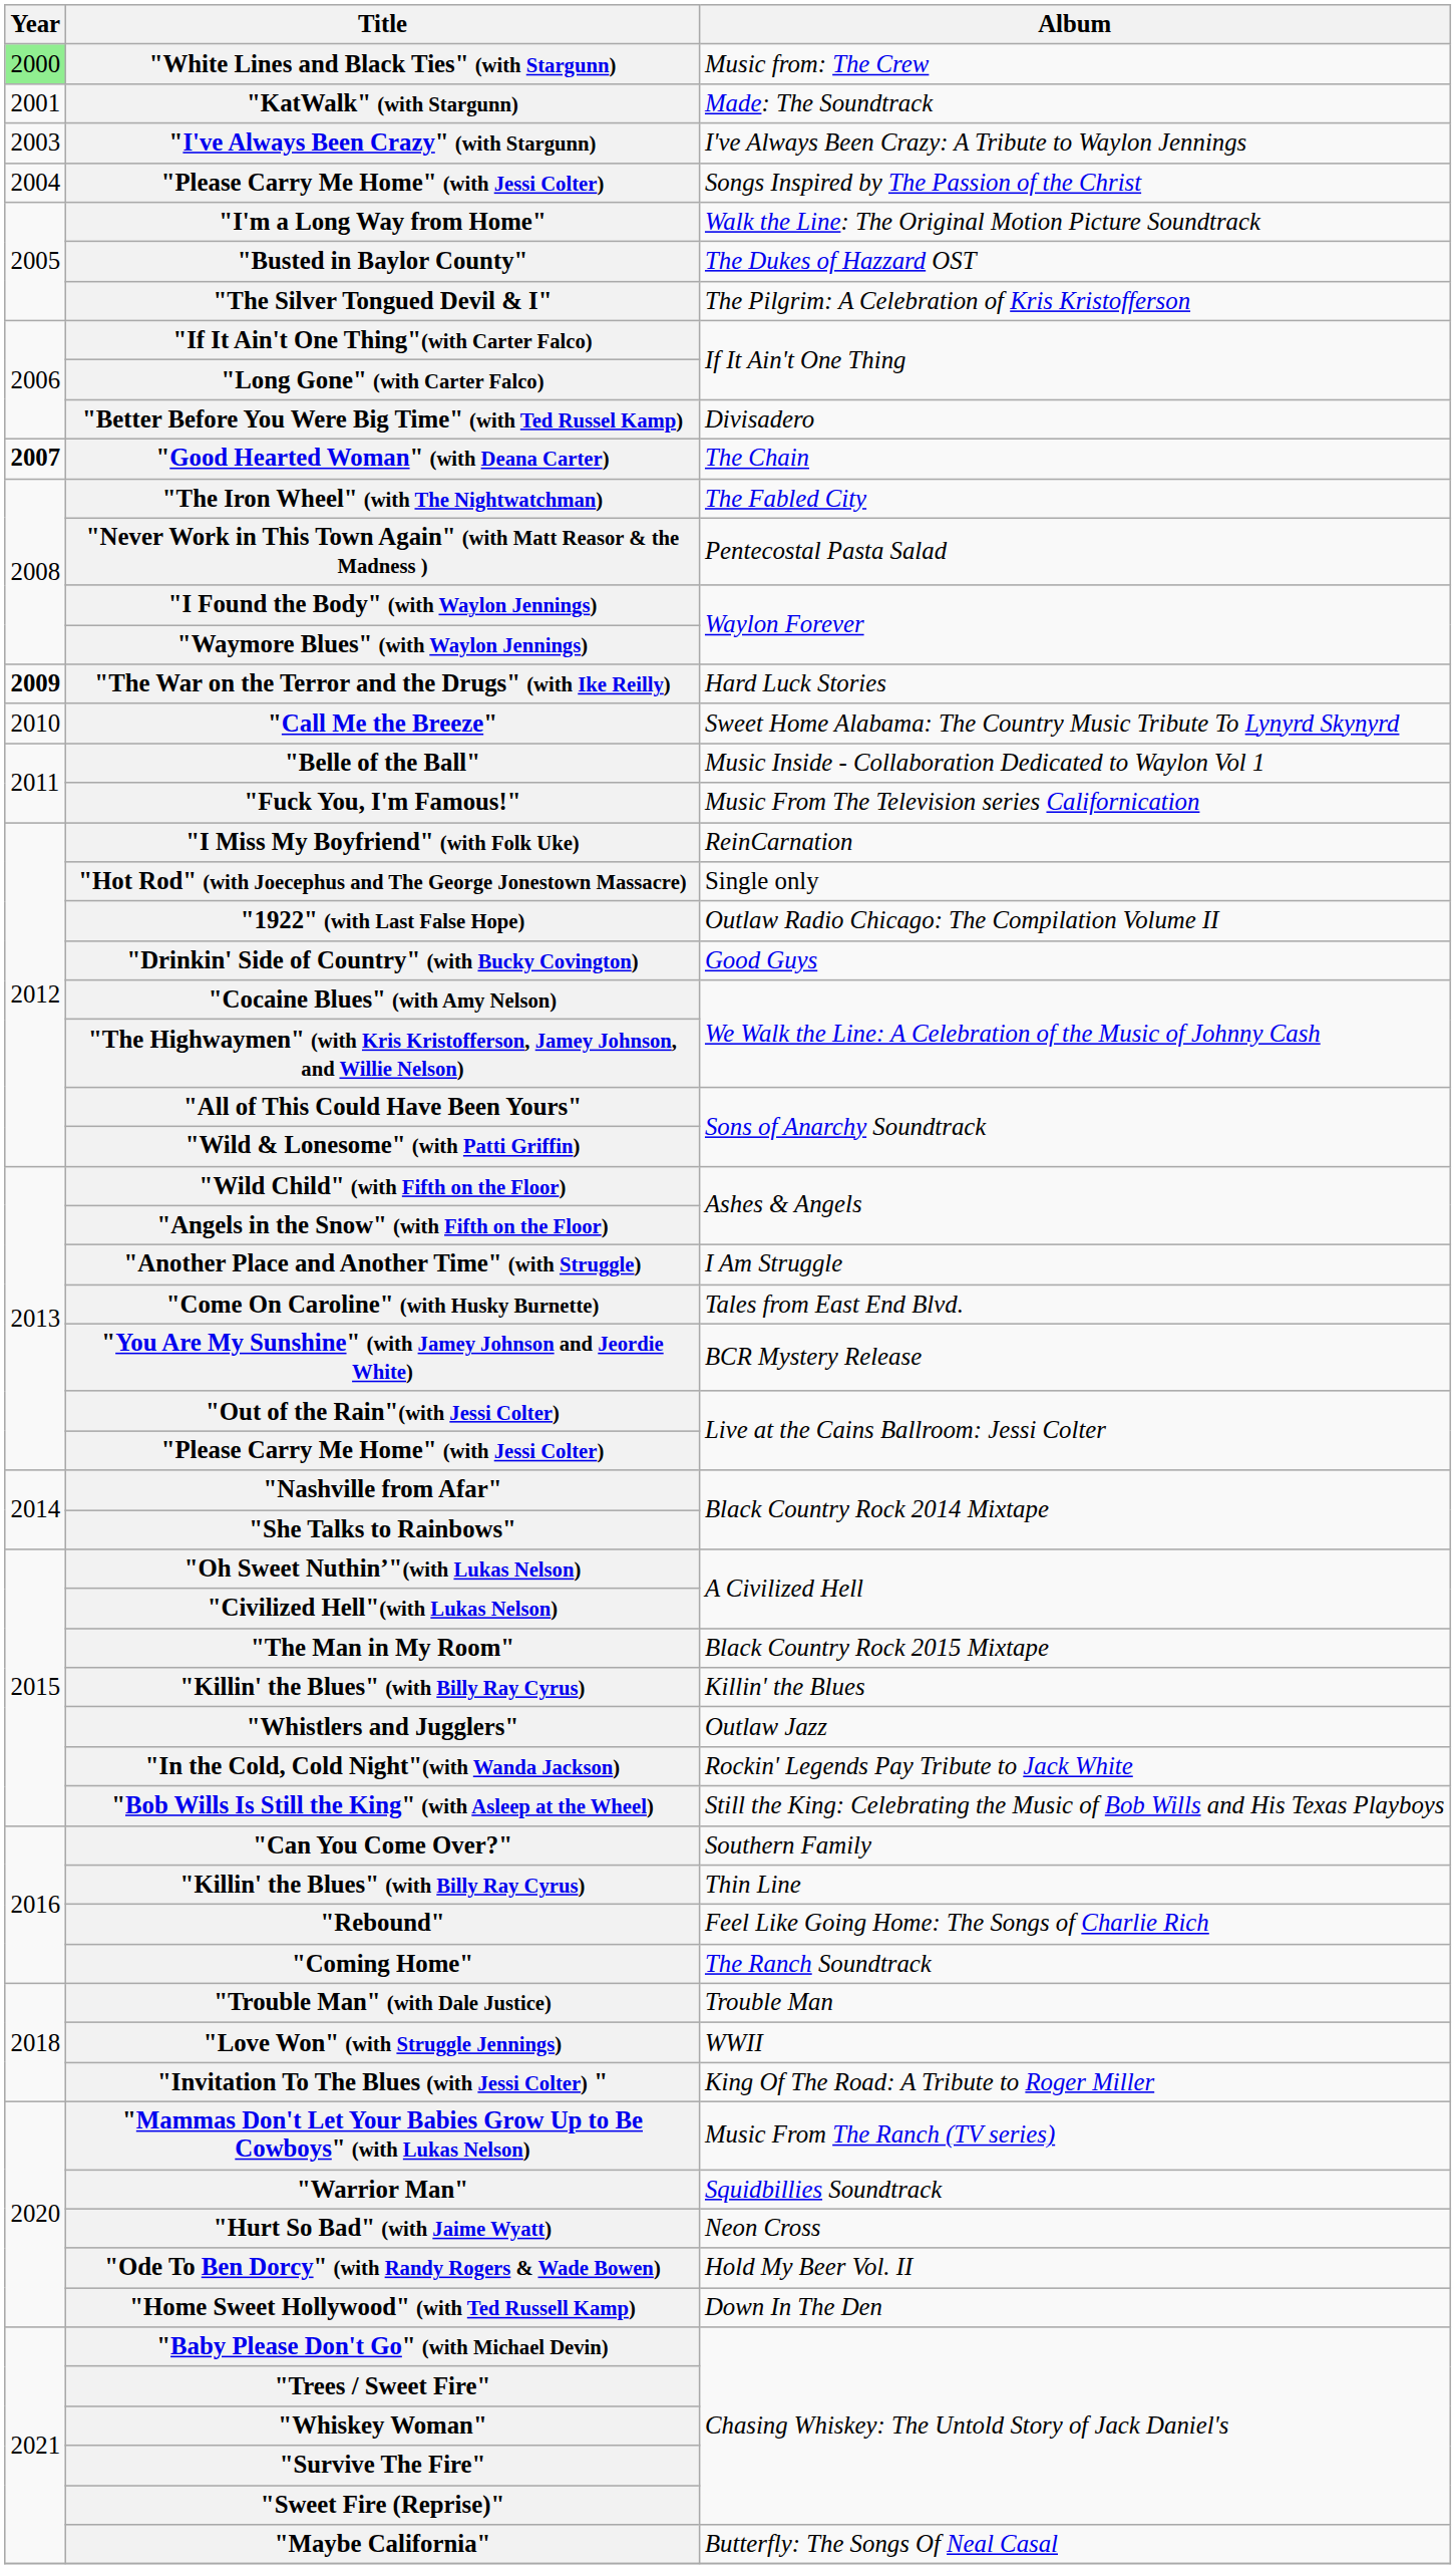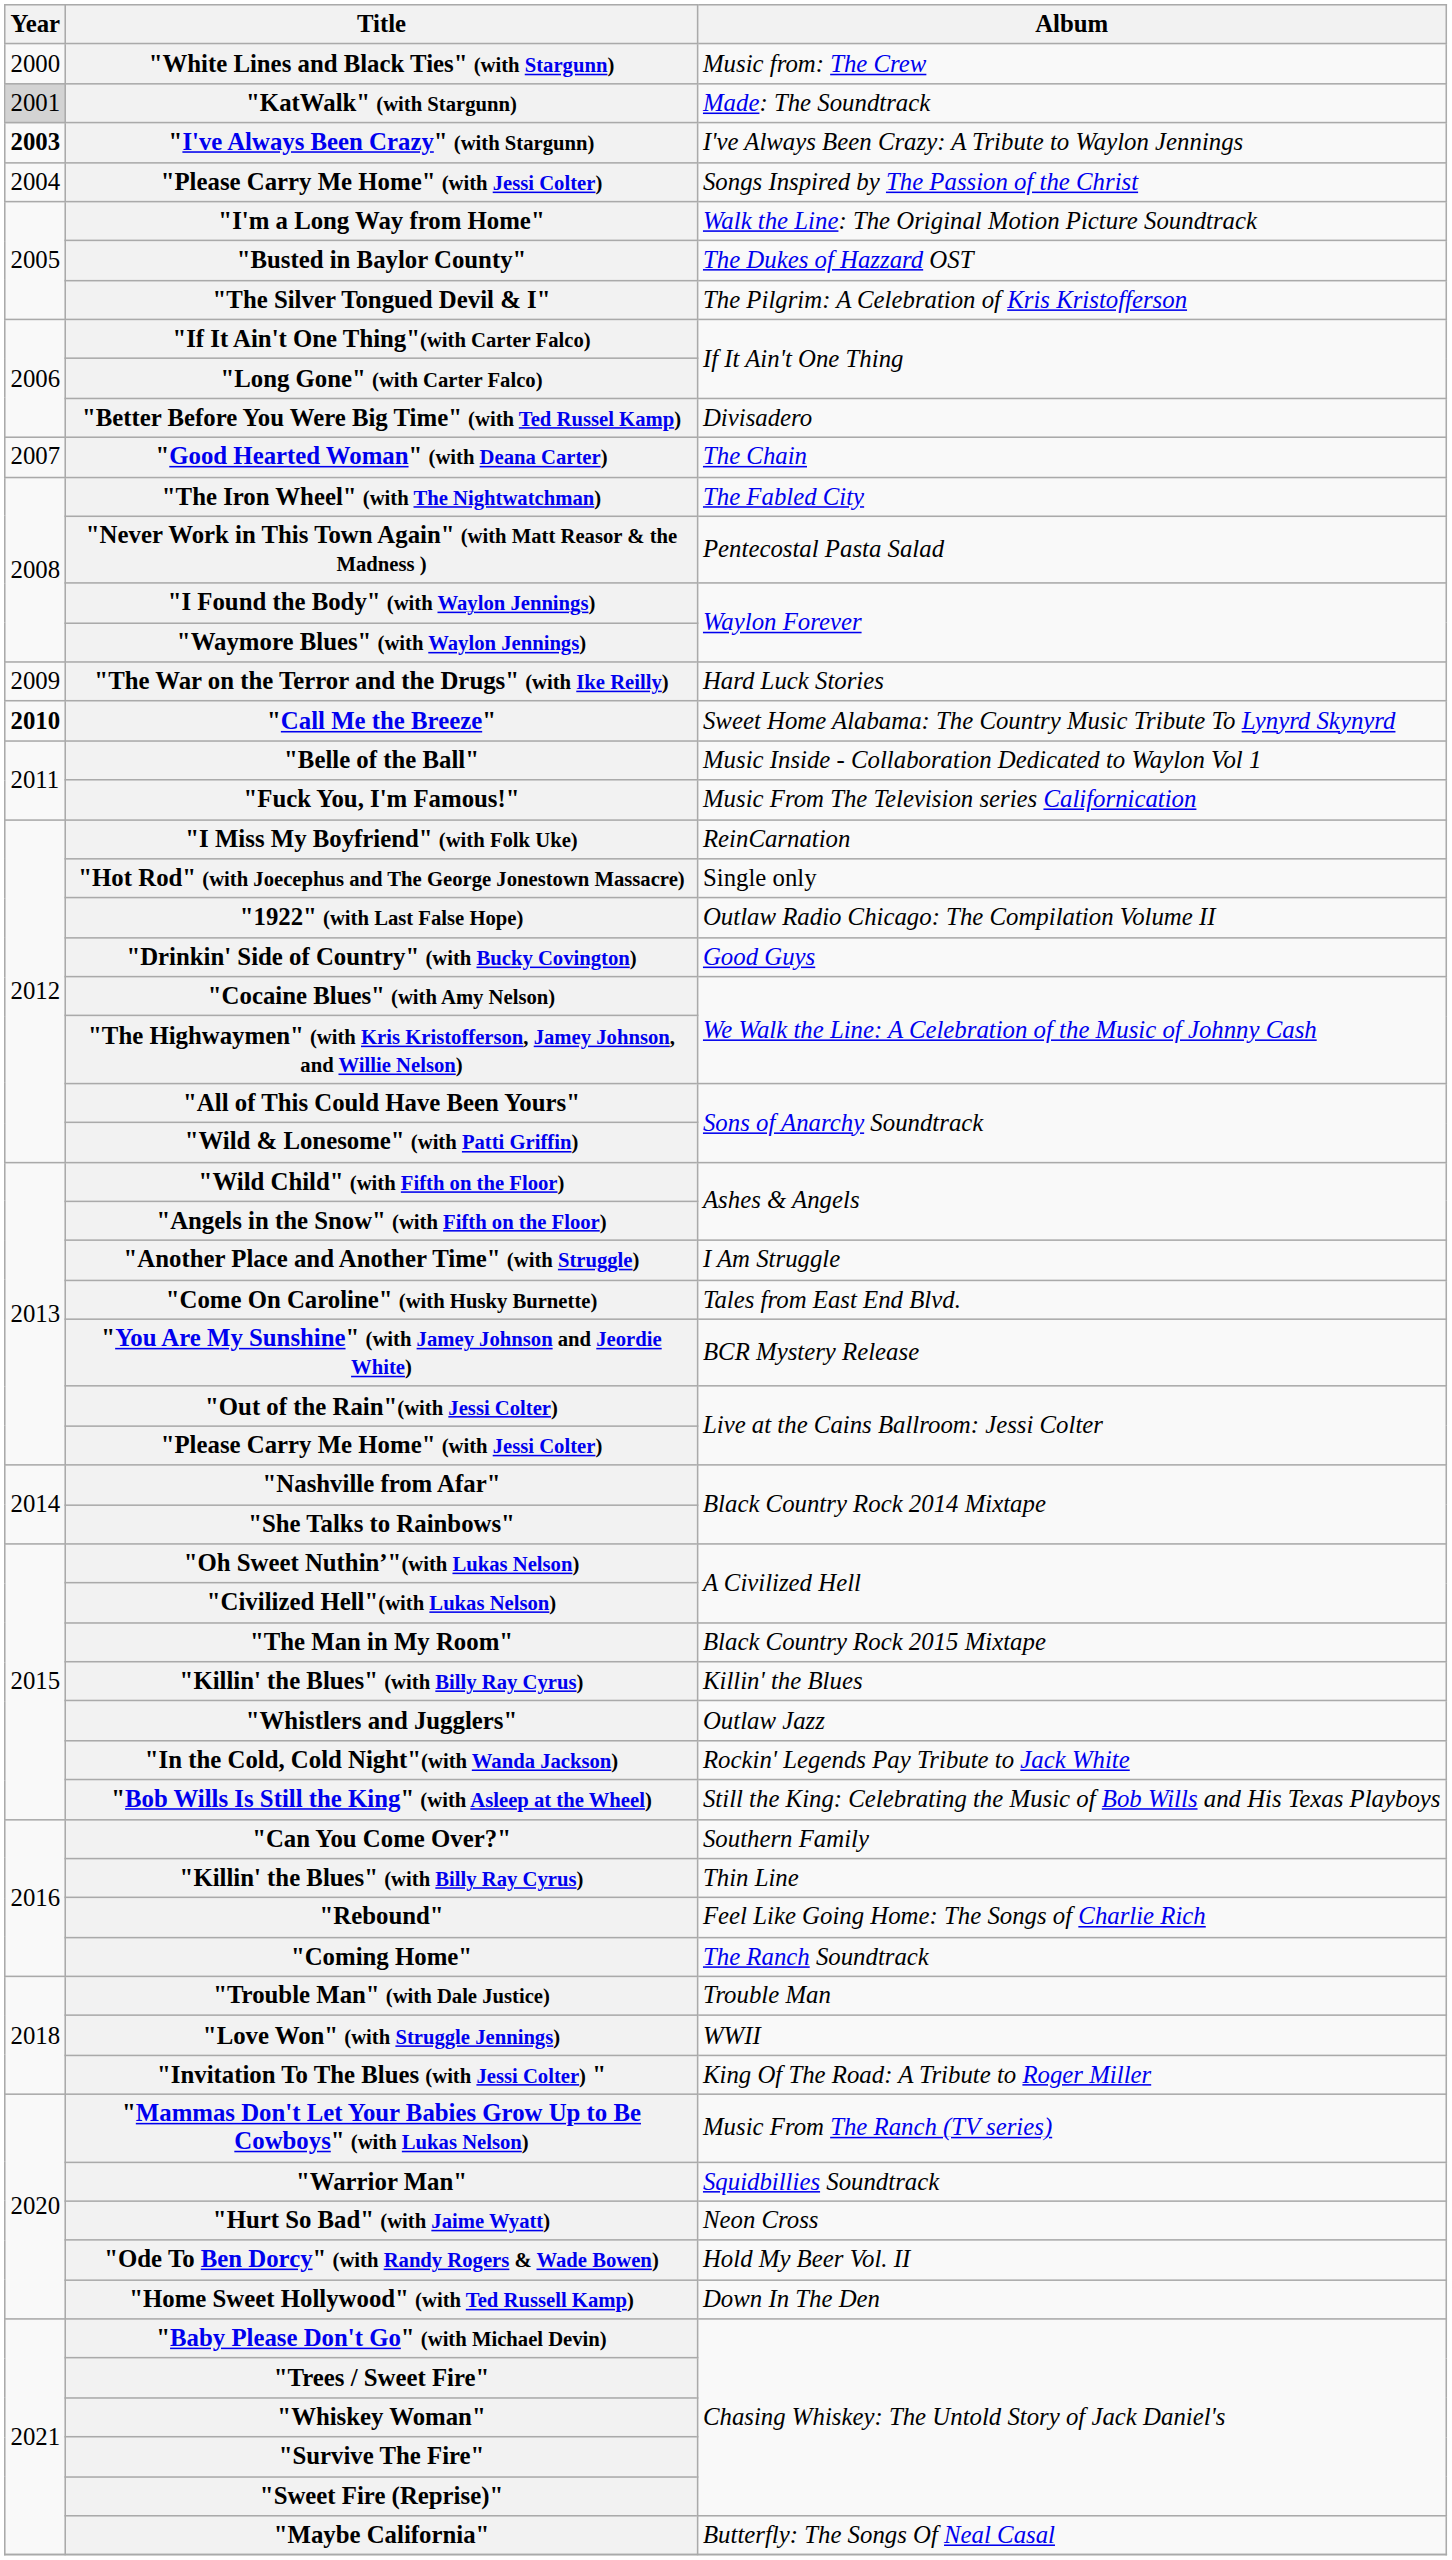"White Lines and Black Ties" (with Stargunn) | Year: lightgreen background -> no background
"KatWalk" (with Stargunn) | Year: no background -> lightgrey background
"I've Always Been Crazy" (with Stargunn) | Year: normal -> bold
"Good Hearted Woman" (with Deana Carter) | Year: bold -> normal
"The War on the Terror and the Drugs" (with Ike Reilly) | Year: bold -> normal
"Call Me the Breeze" | Year: normal -> bold
